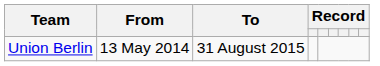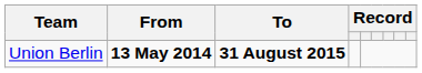Union Berlin | From: normal -> bold
Union Berlin | To: normal -> bold
